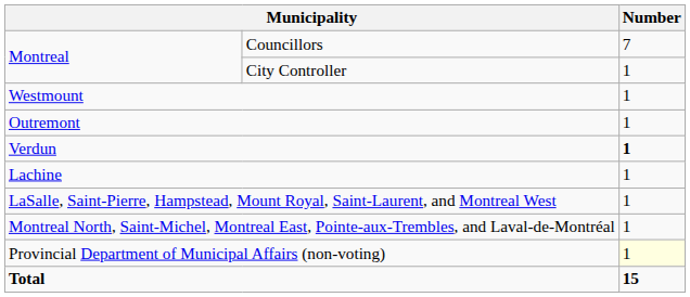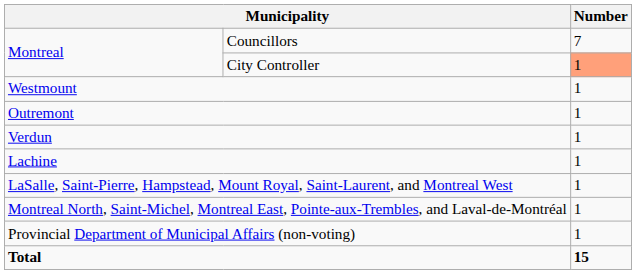City Controller | Number: no background -> lightsalmon background
Verdun | Number: bold -> normal
Provincial Department of Municipal Affairs (non-voting) | Number: lightyellow background -> no background
